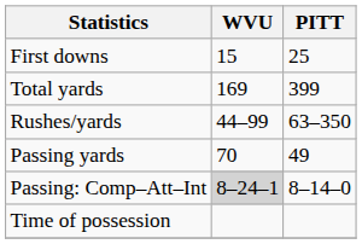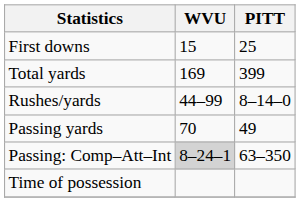Rushes/yards | PITT: 63–350 -> 8–14–0
Passing: Comp–Att–Int | PITT: 8–14–0 -> 63–350
